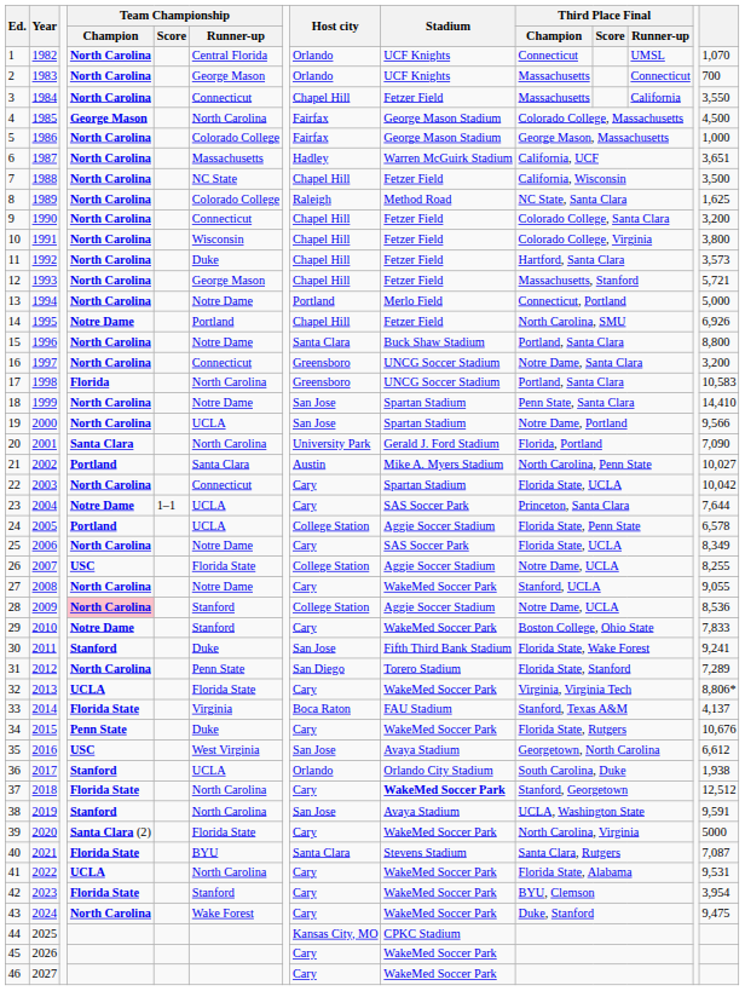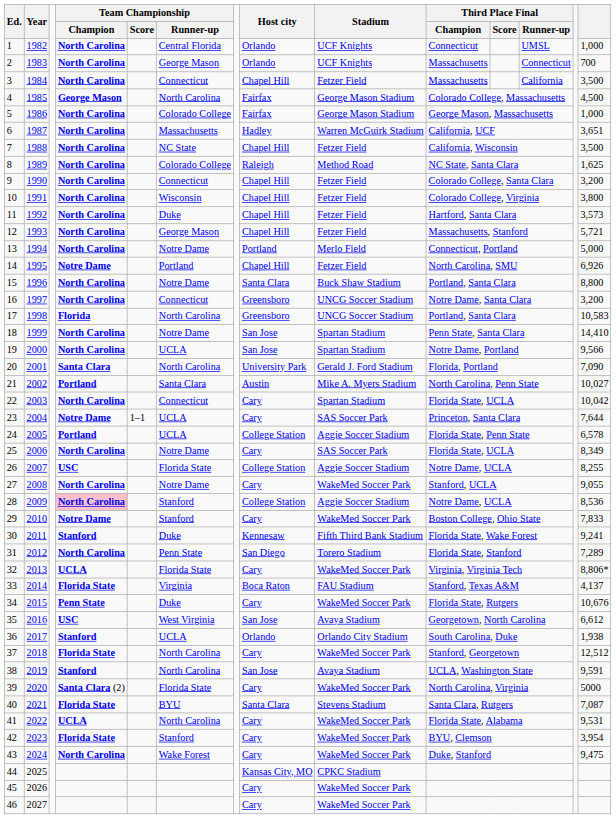1 | column 14: 1,070 -> 1,000
3 | column 14: 3,550 -> 3,500
30 | Host city: San Jose -> Kennesaw
37 | Stadium: bold -> normal
